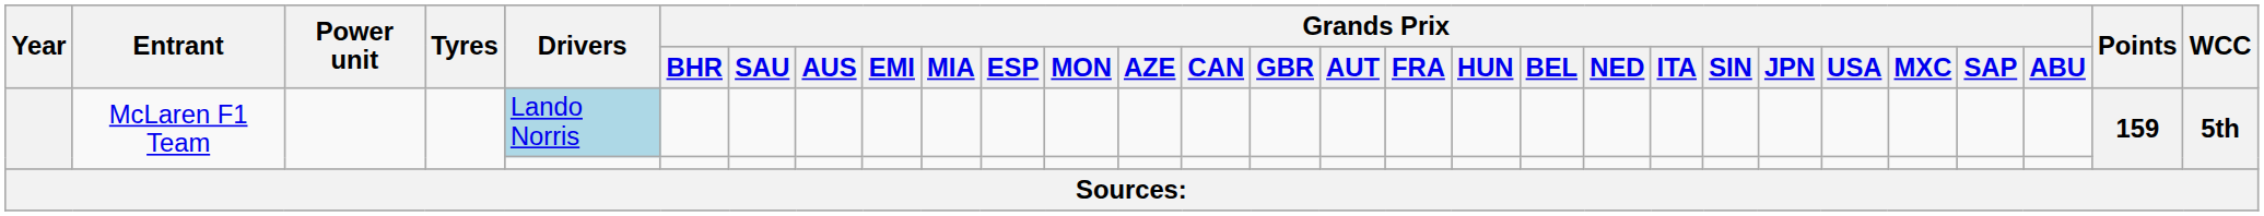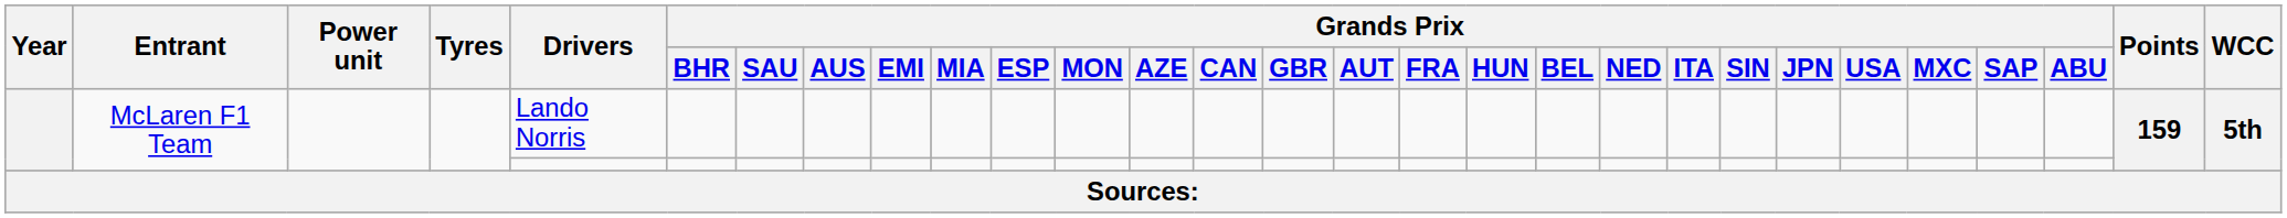row 3 | Drivers: lightblue background -> no background
